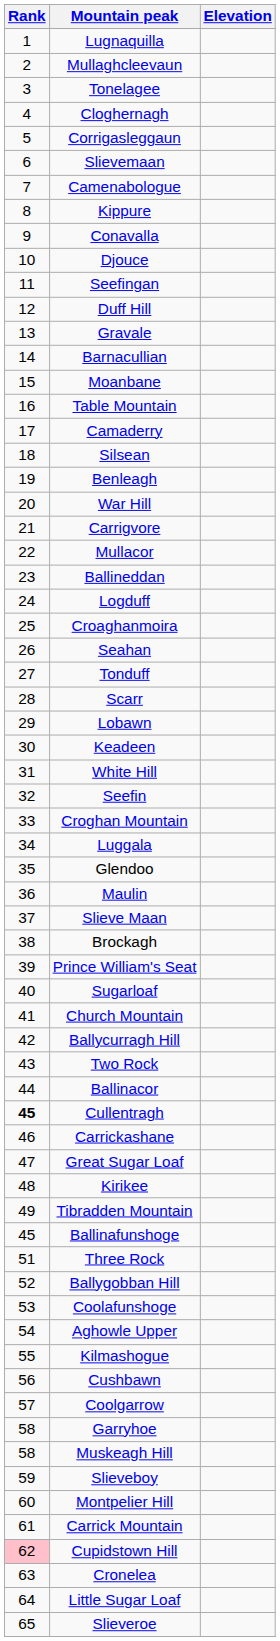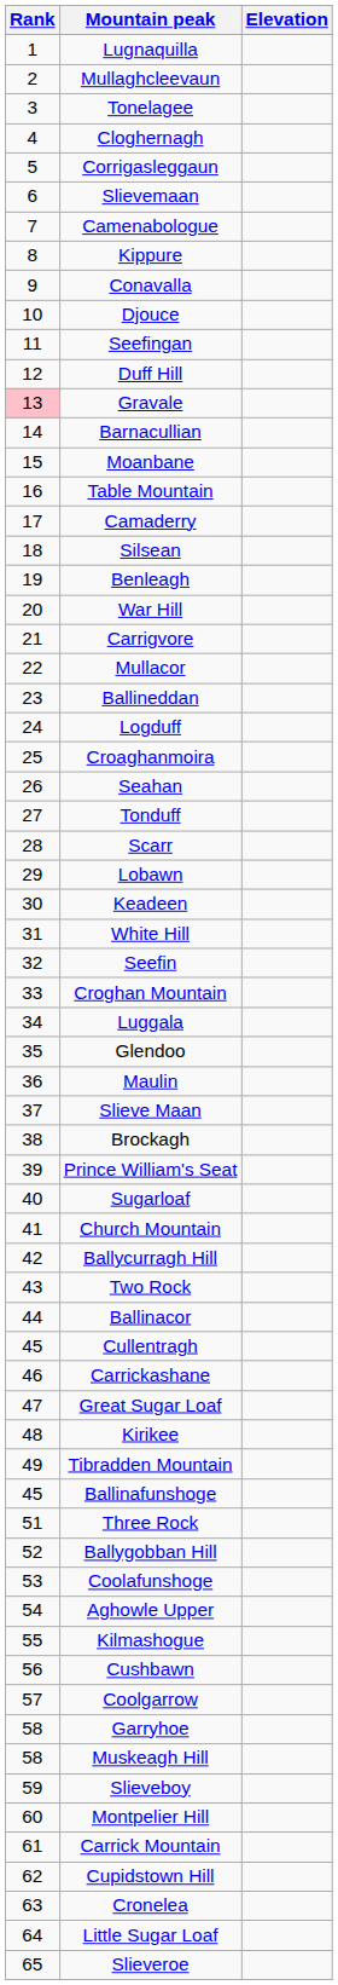Gravale | Rank: no background -> pink background
Cullentragh | Rank: bold -> normal
Cupidstown Hill | Rank: pink background -> no background
